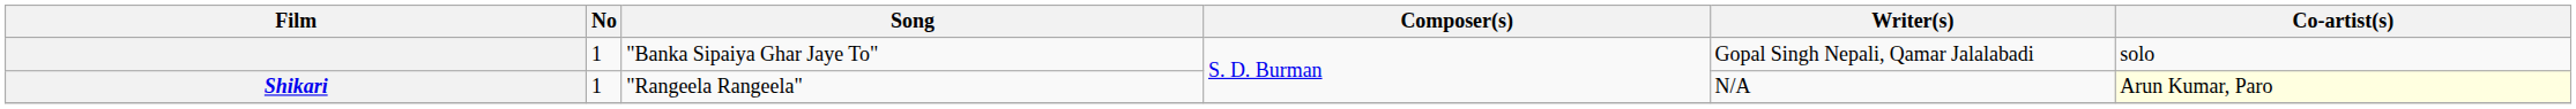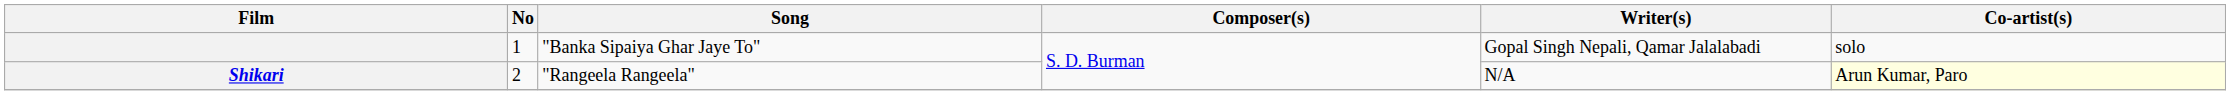Shikari | No: 1 -> 2
